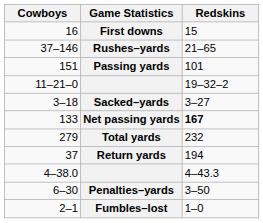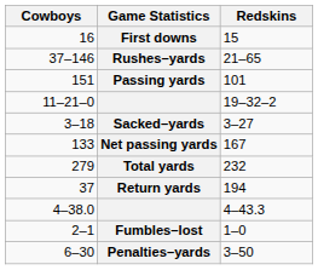Net passing yards | Redskins: bold -> normal
rows swapped: Fumbles–lost <-> Penalties–yards
